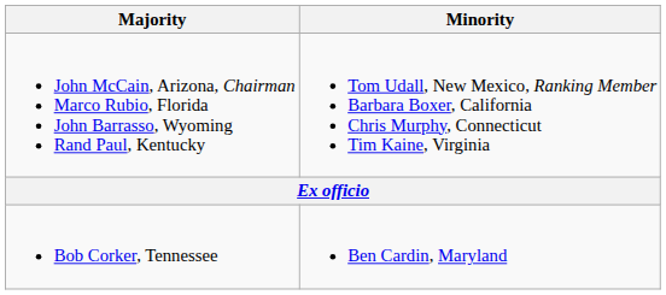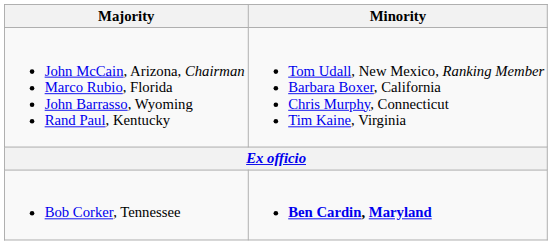Bob Corker, Tennessee | Minority: normal -> bold
